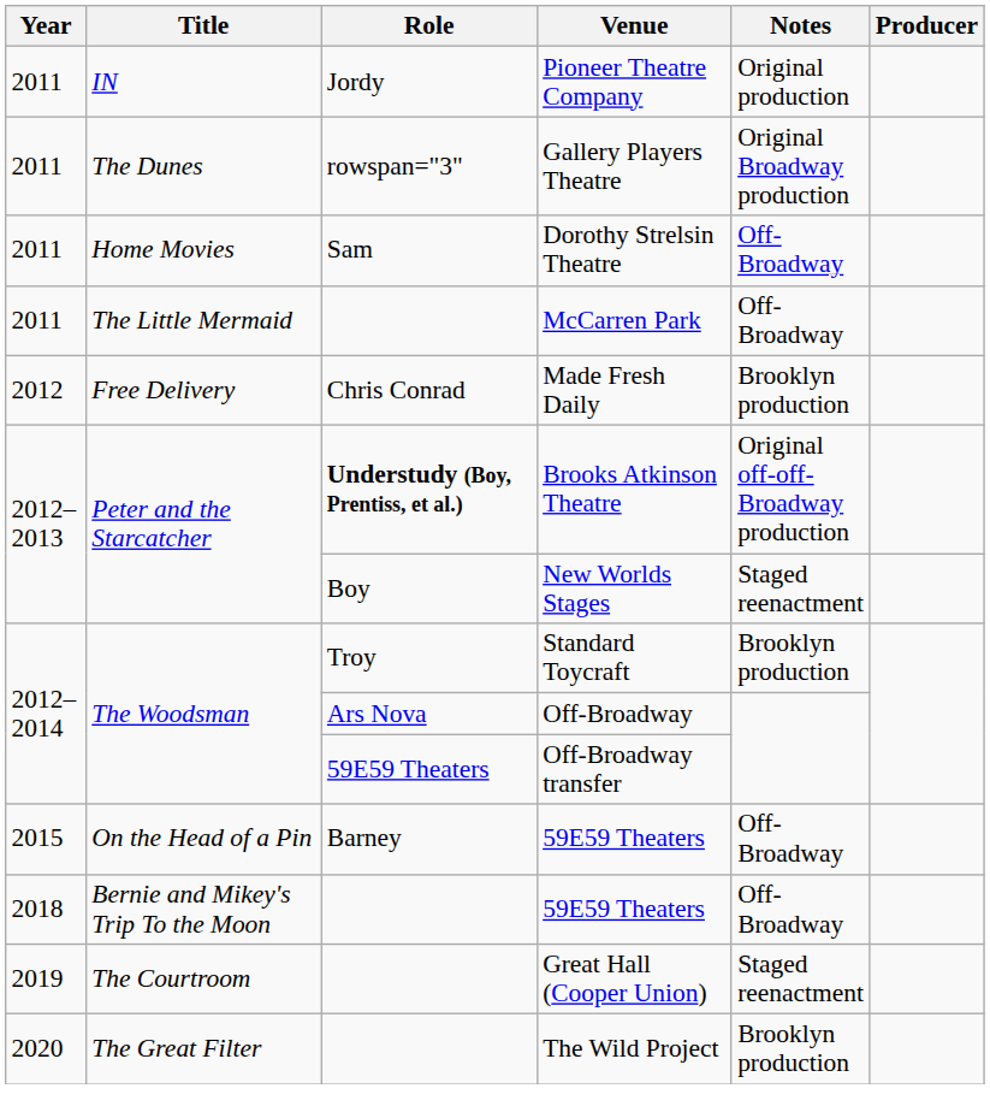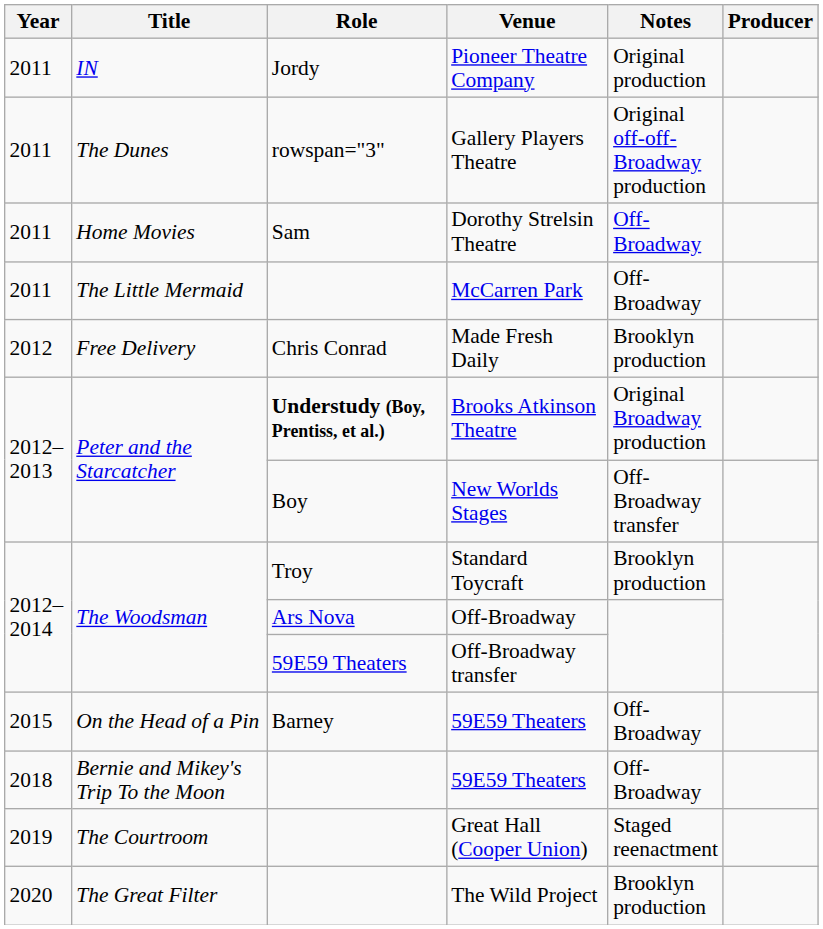Gallery Players Theatre | Notes: Original Broadway production -> Original off-off-Broadway production
Brooks Atkinson Theatre | Notes: Original off-off-Broadway production -> Original Broadway production
New Worlds Stages | Notes: Staged reenactment -> Off-Broadway transfer
